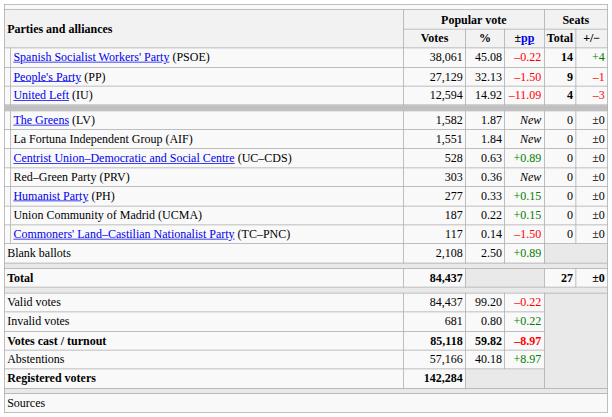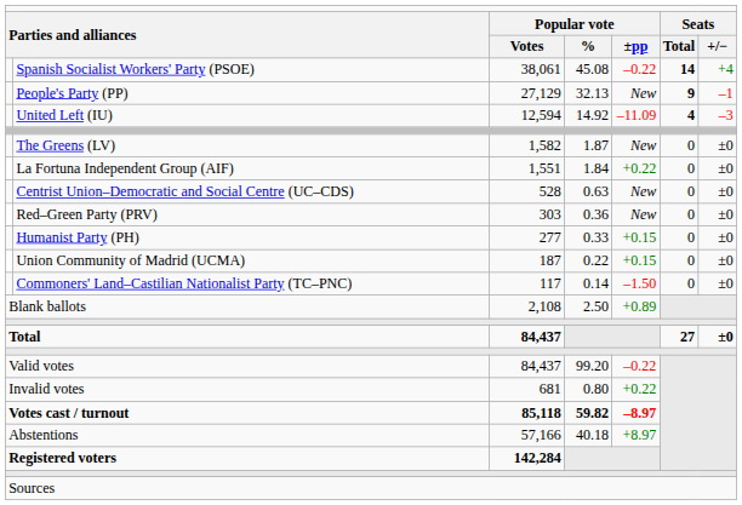People's Party (PP) | column 5: –1.50 -> New
La Fortuna Independent Group (AIF) | column 5: New -> +0.22
Centrist Union–Democratic and Social Centre (UC–CDS) | column 5: +0.89 -> New
